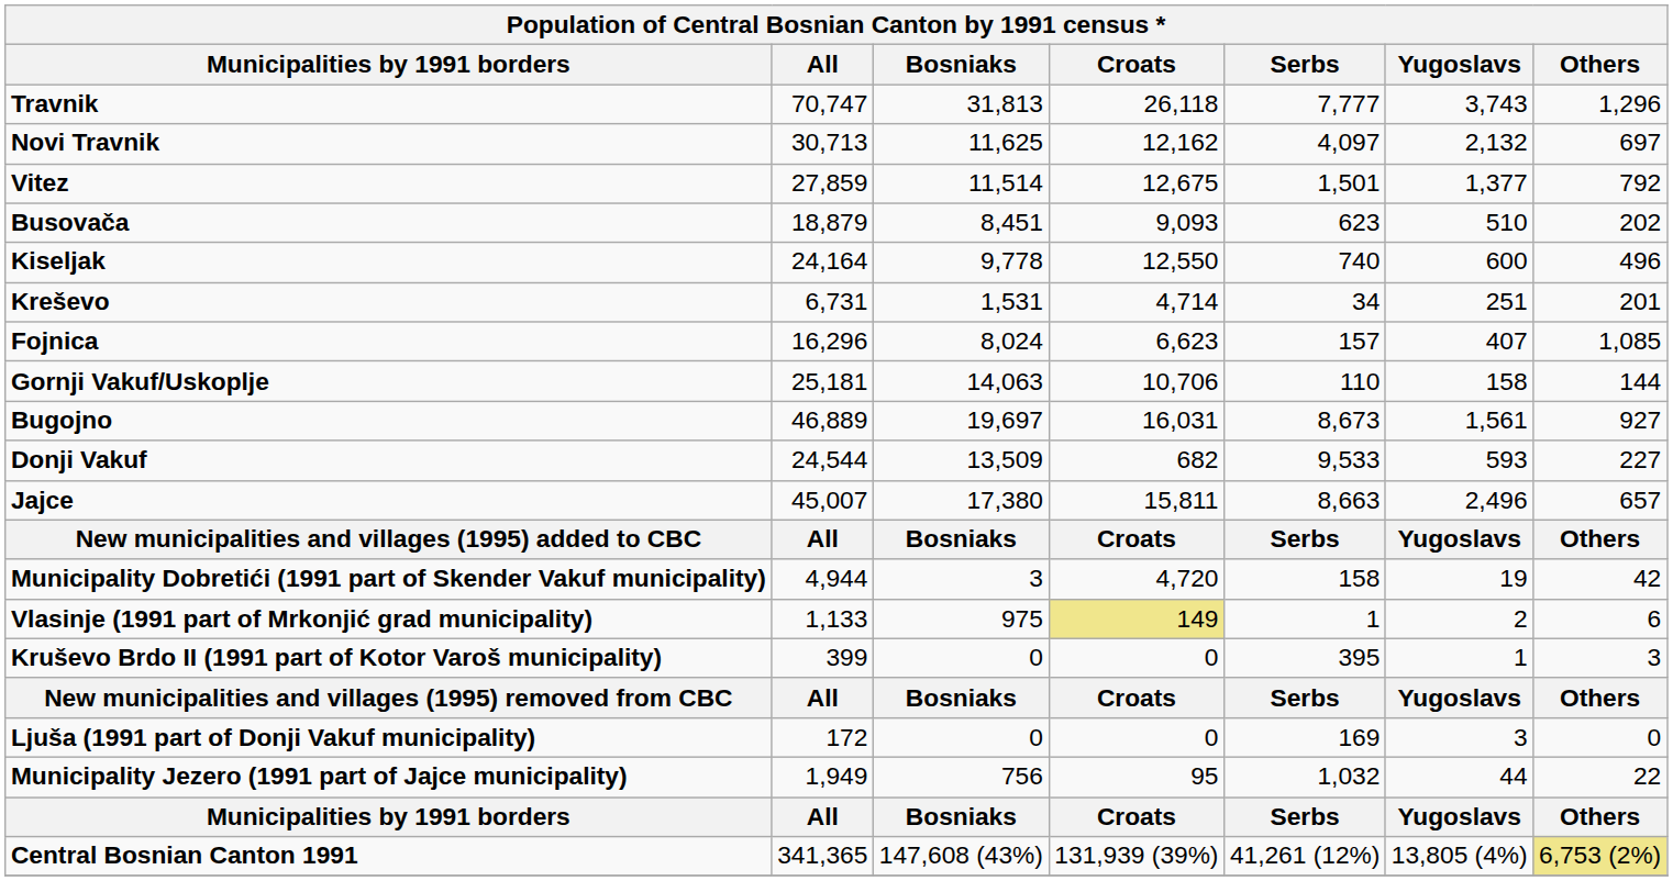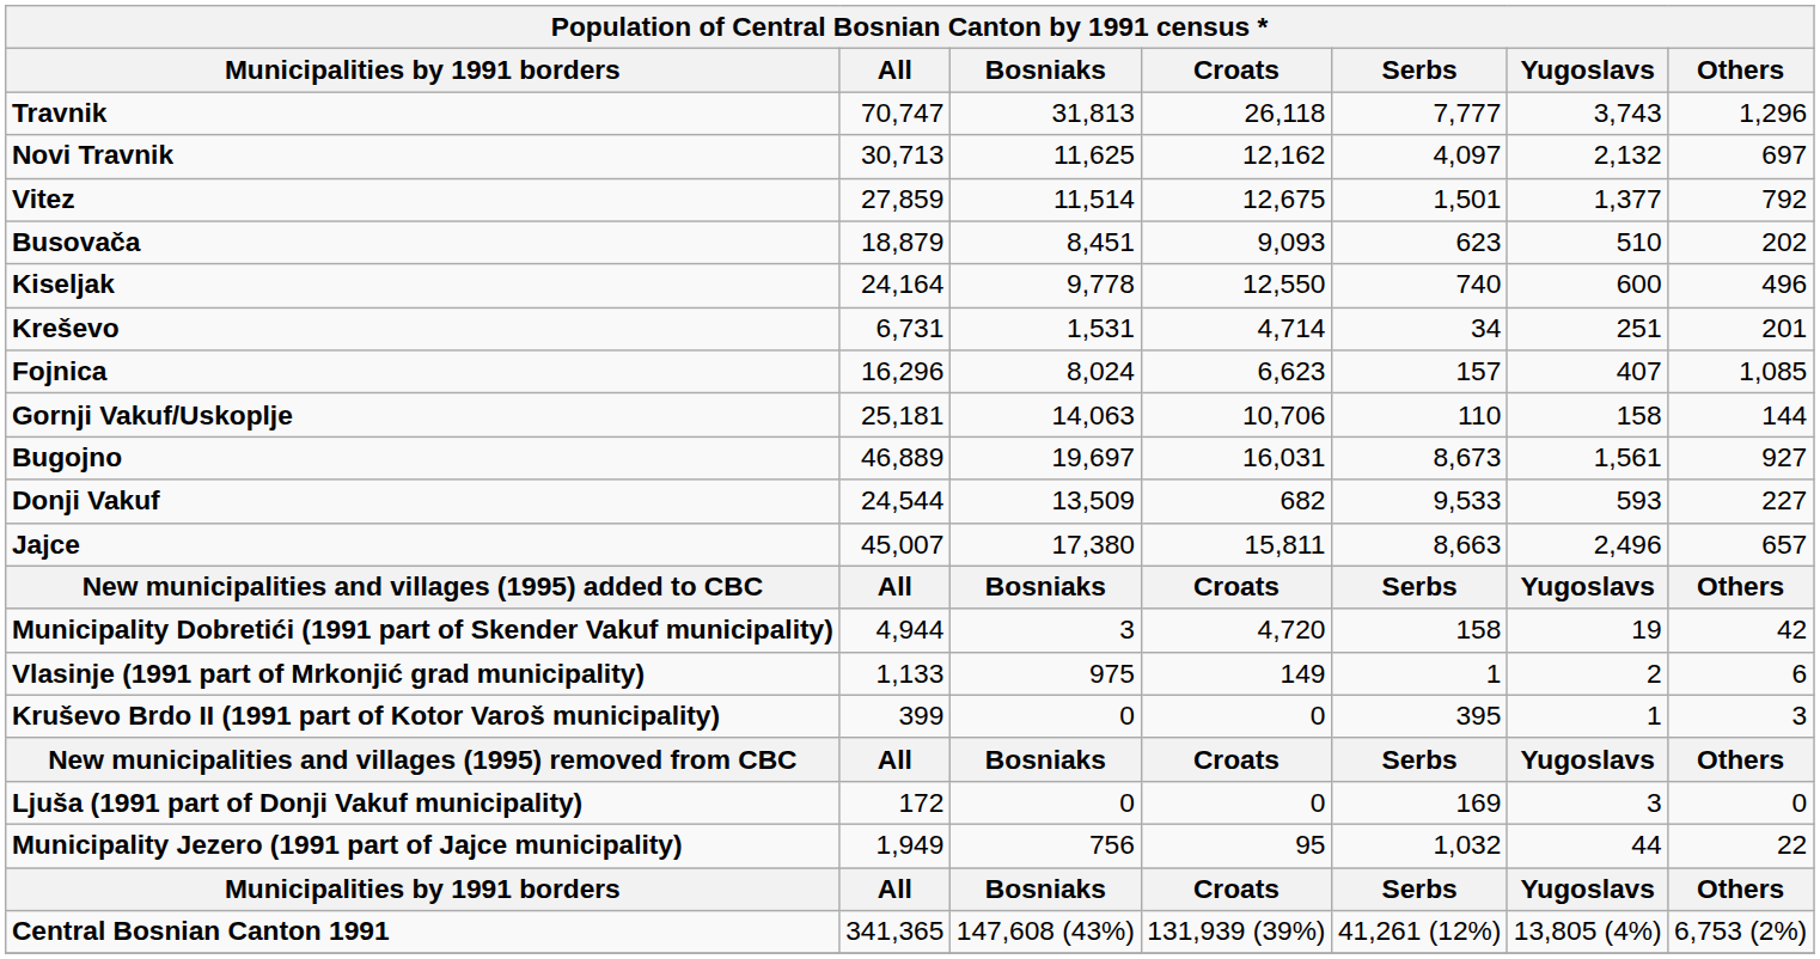Vlasinje (1991 part of Mrkonjić grad municipality) | Croats: khaki background -> no background
Central Bosnian Canton 1991 | Others: khaki background -> no background
